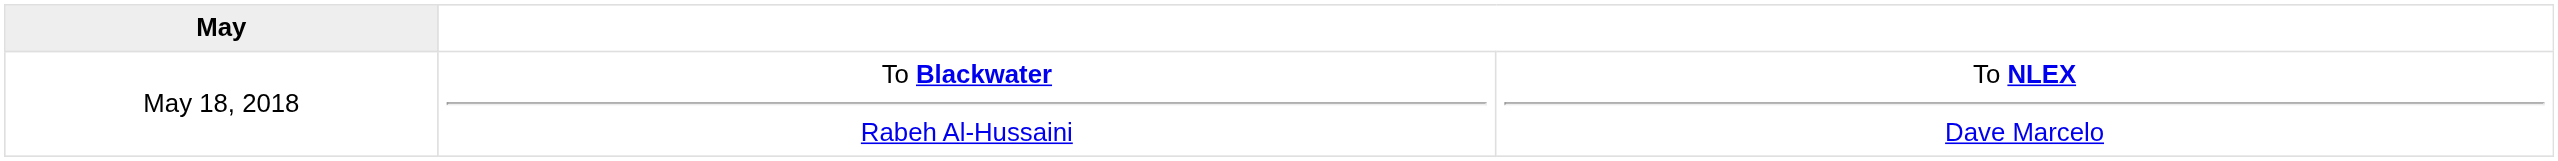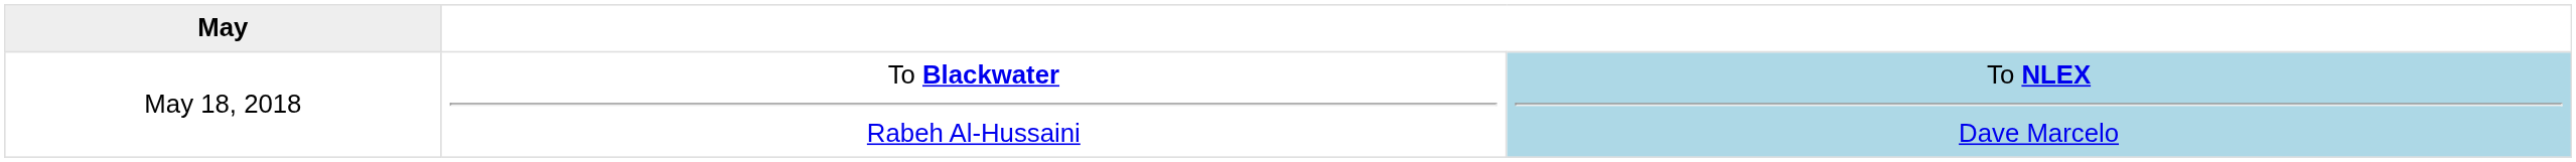May 18, 2018 | column 3: no background -> lightblue background
